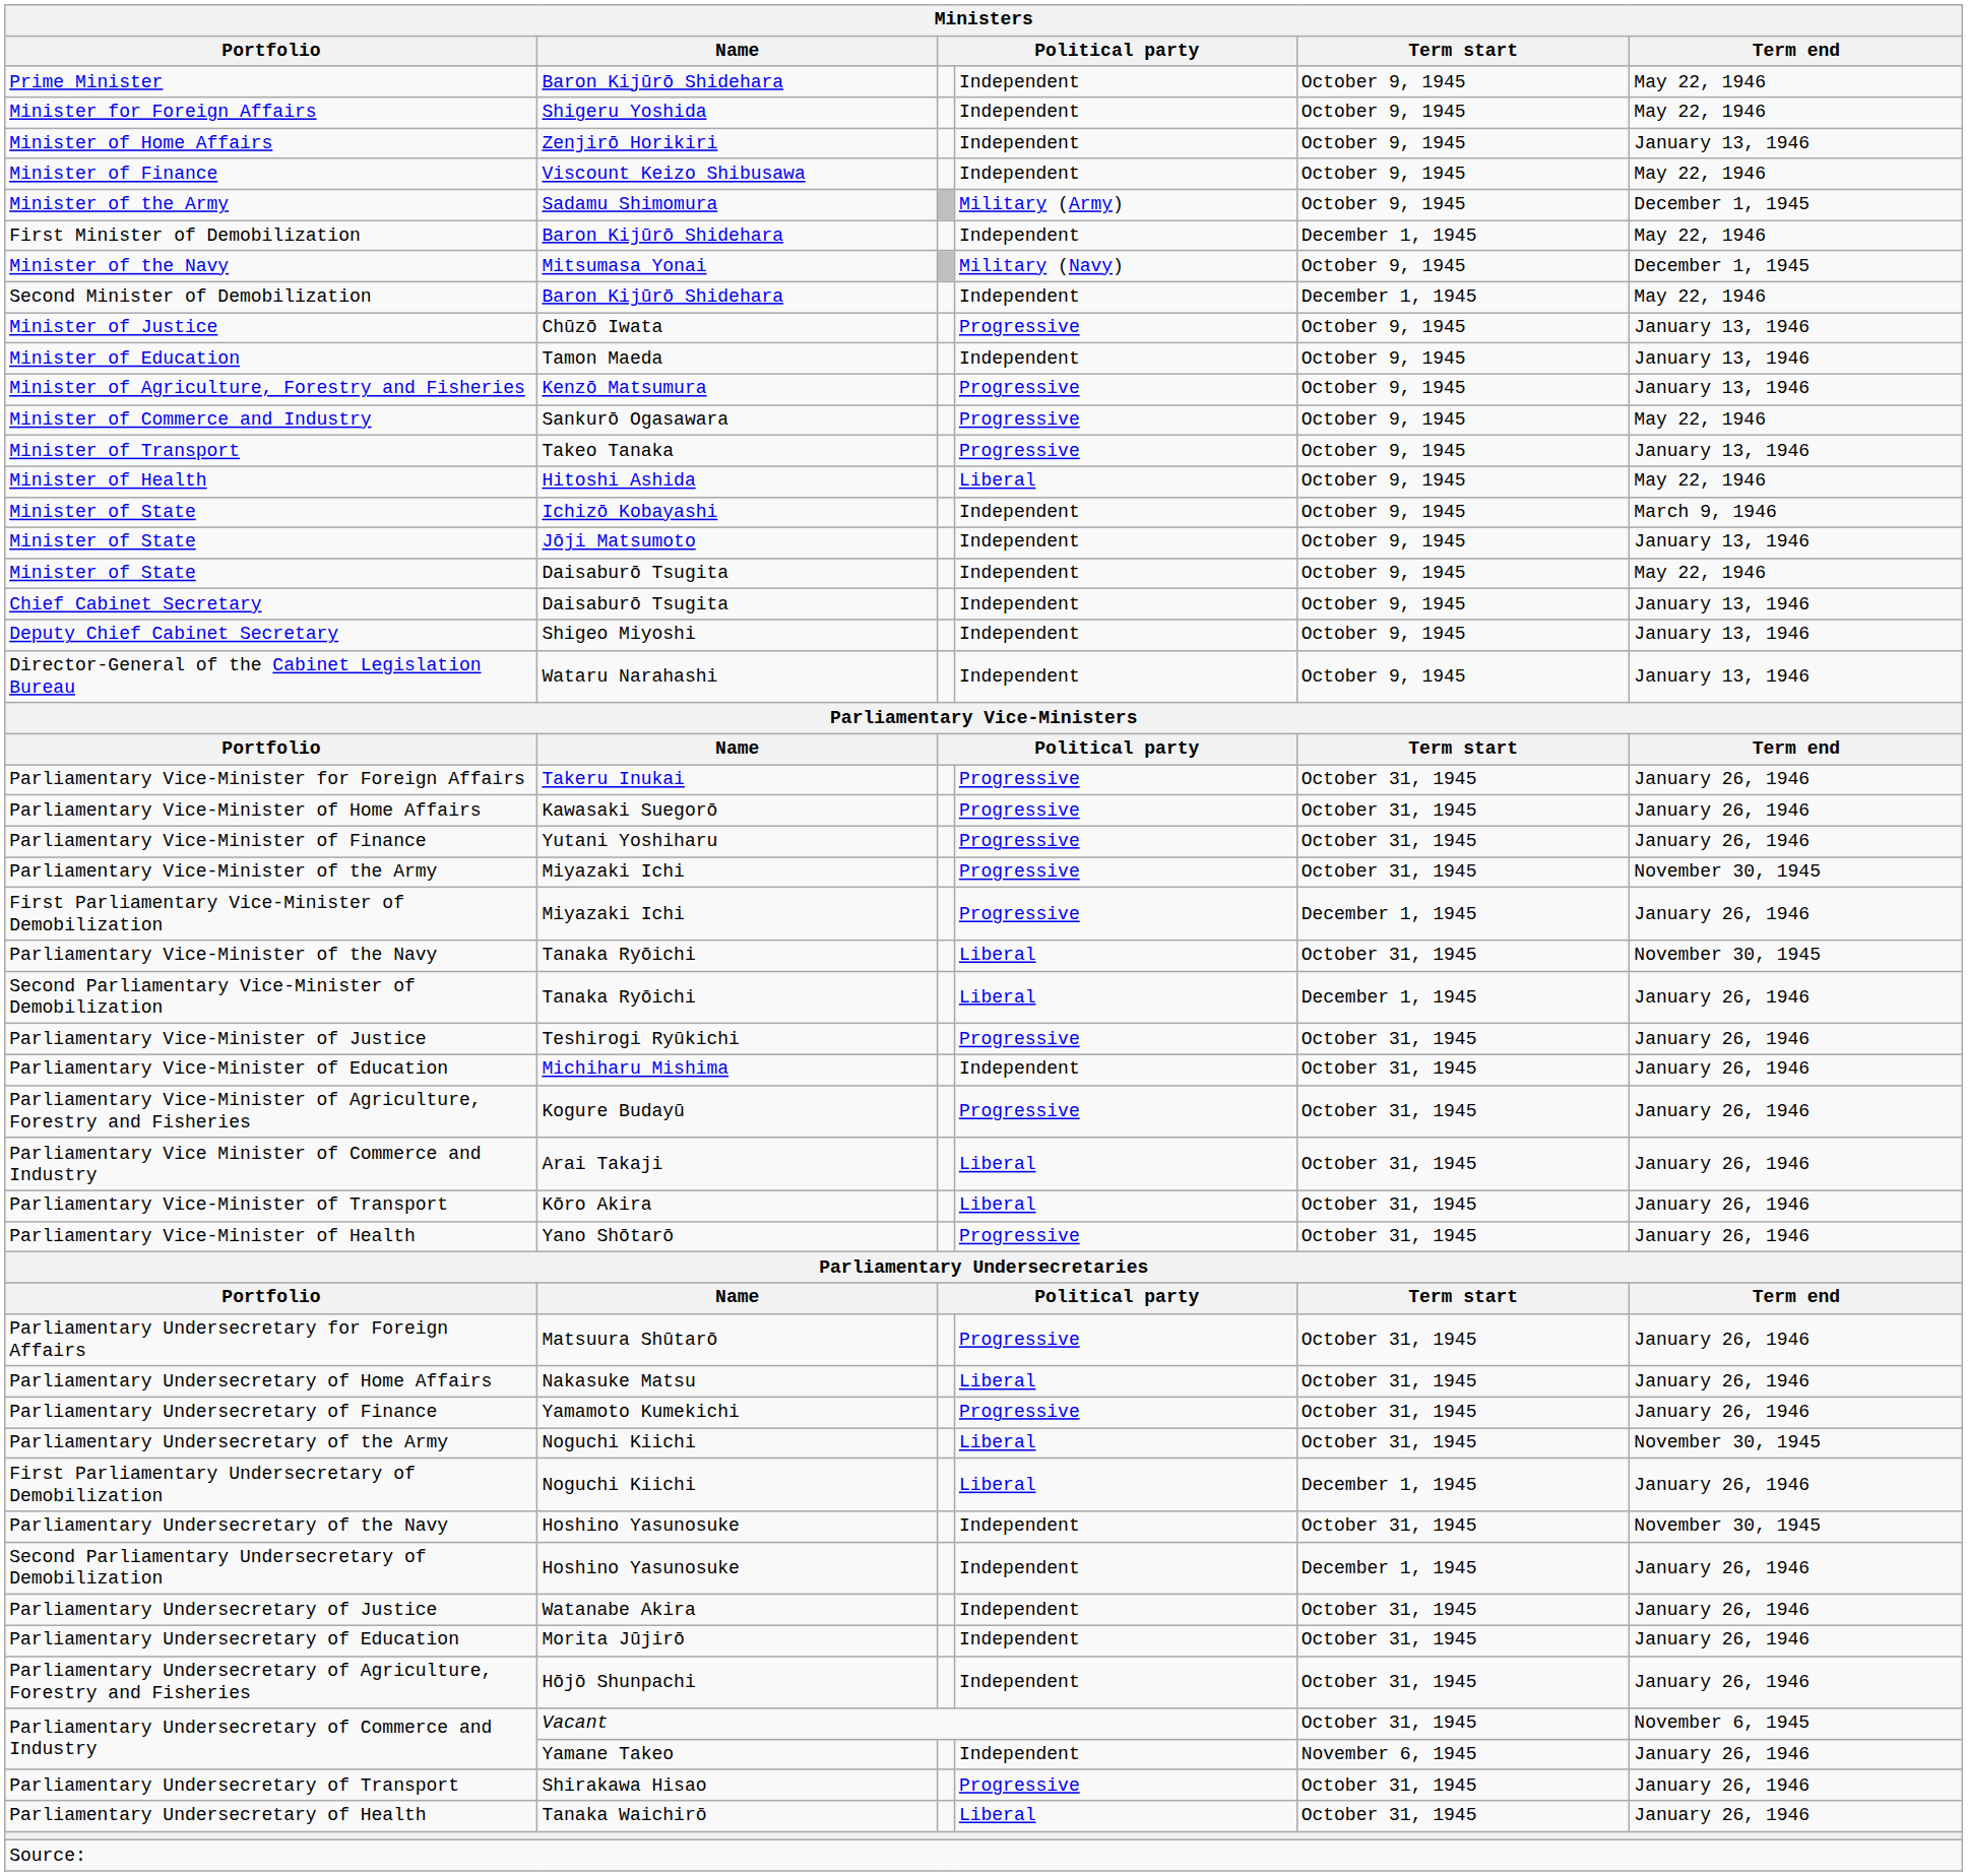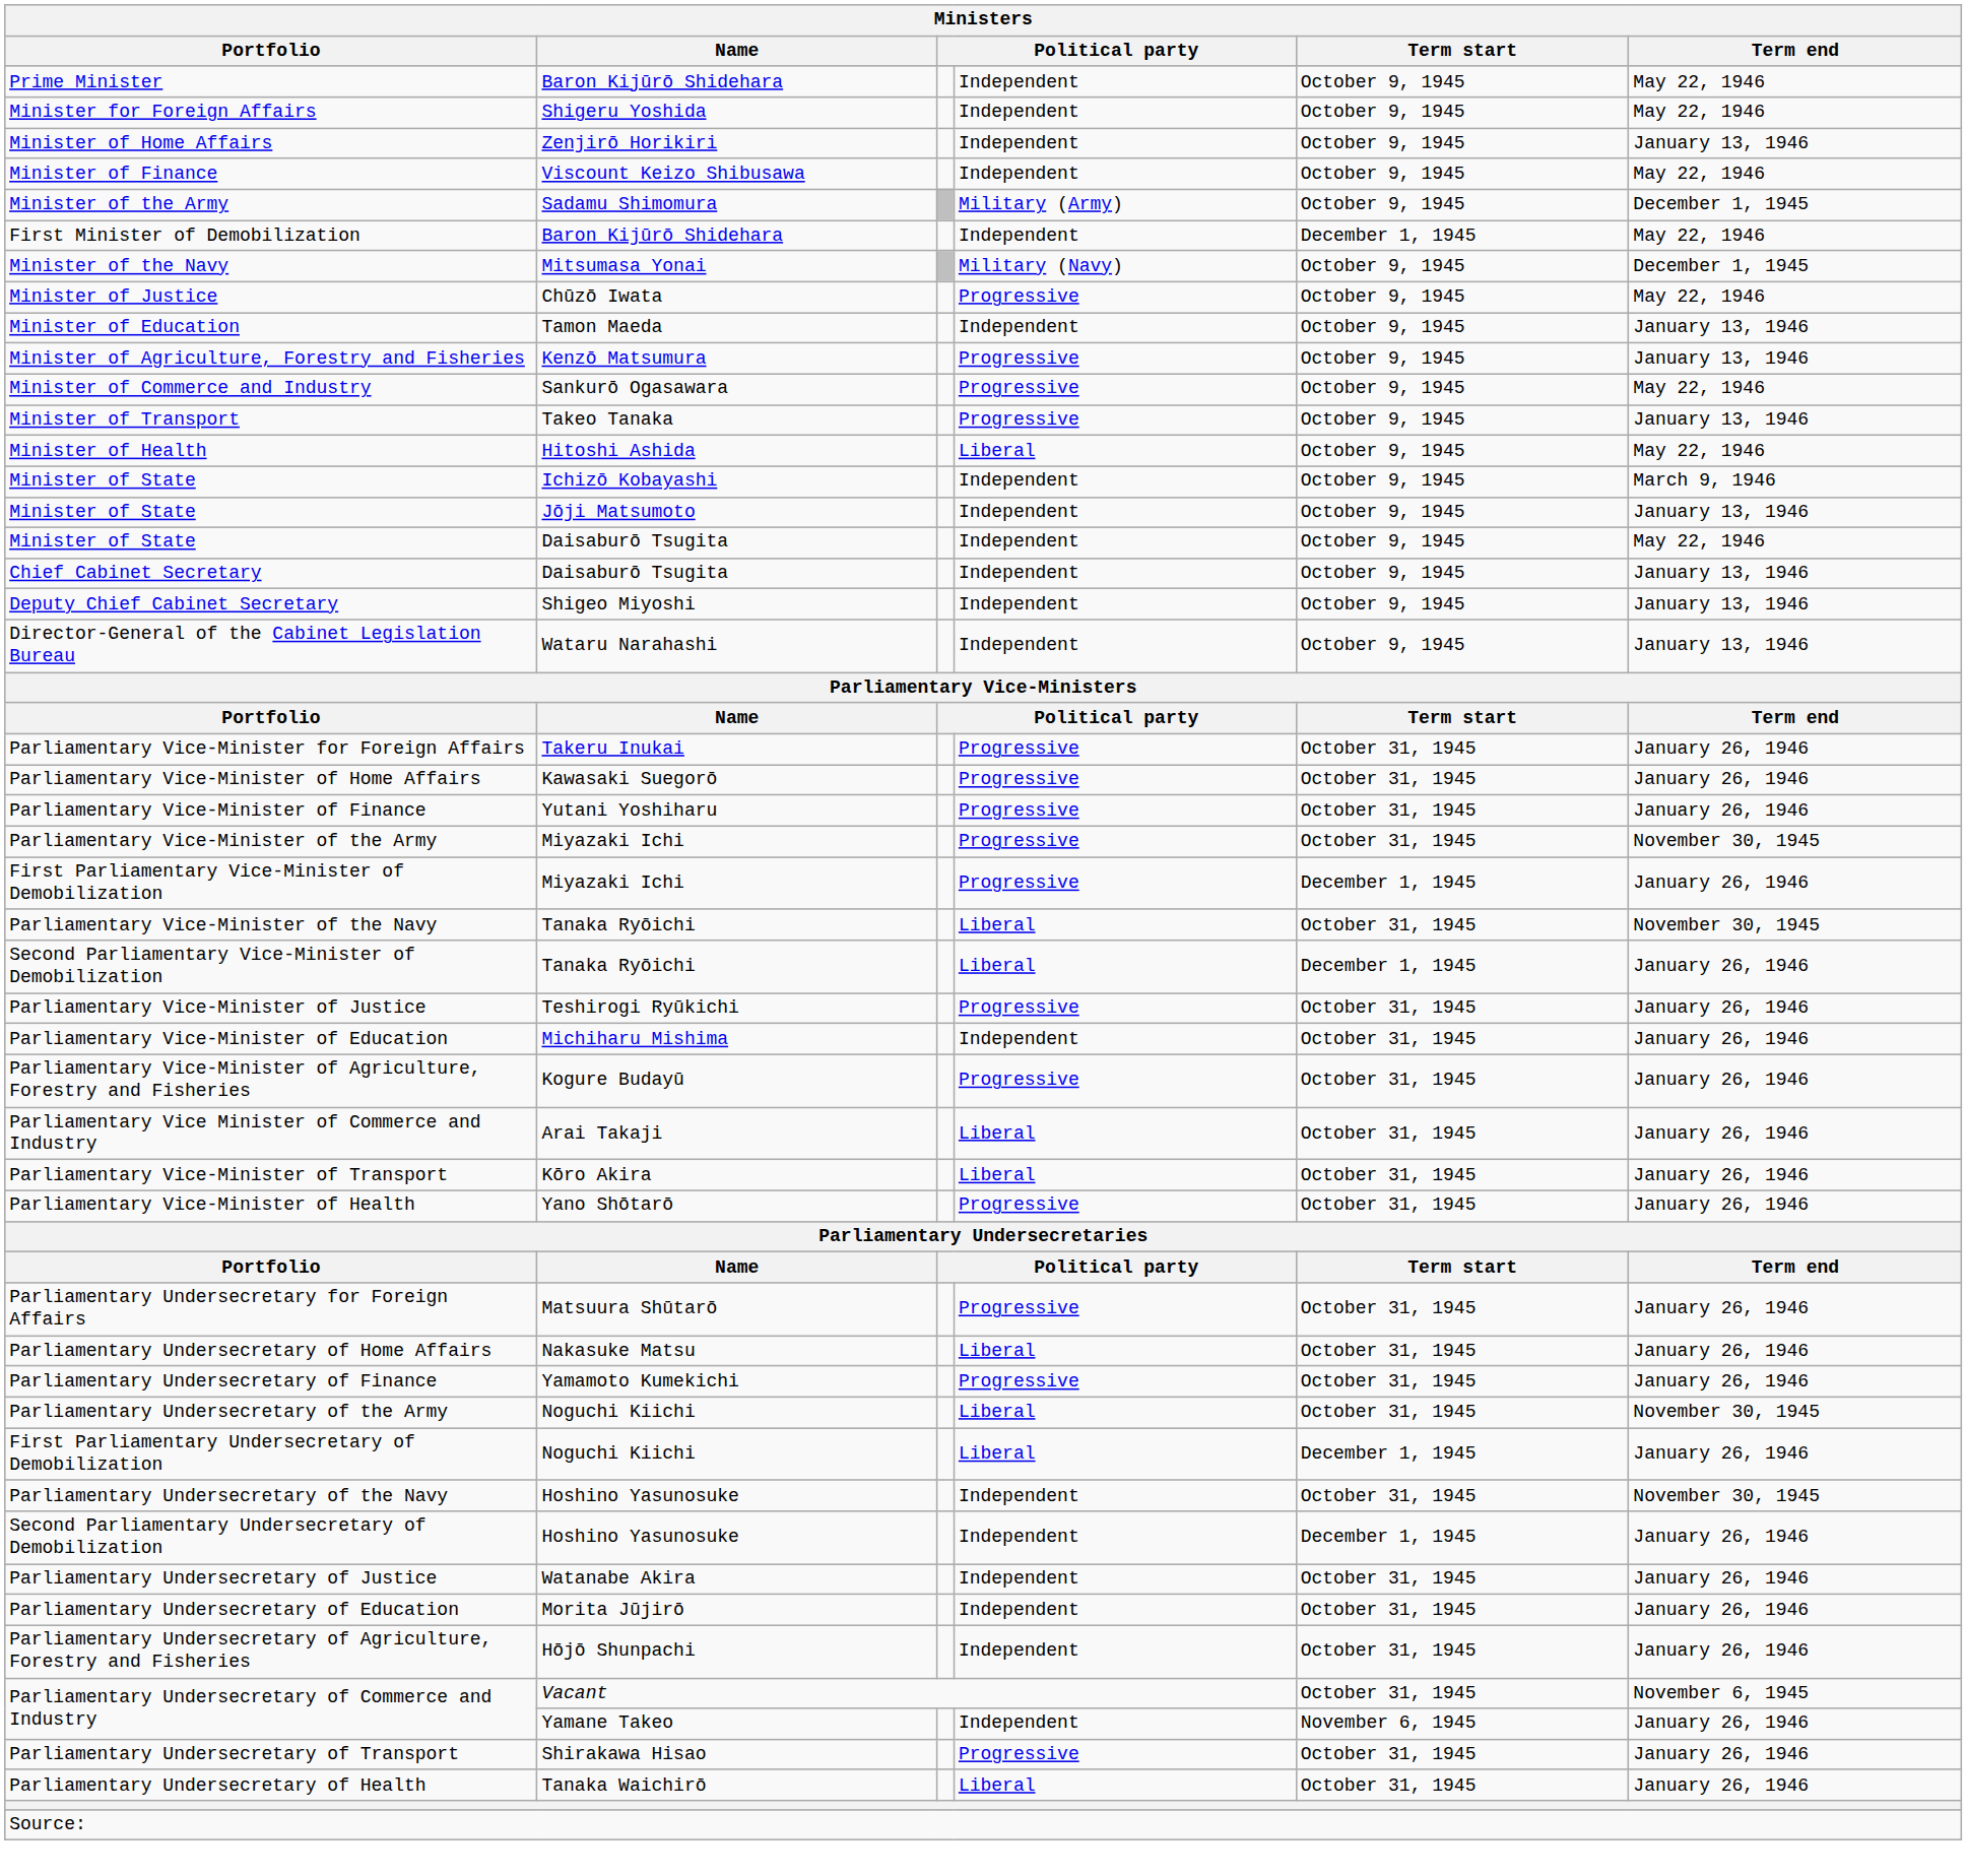- row: Second Minister of Demobilization | Baron Kijūrō Shidehara | Independent | December 1, 1945 | May 22, 1946
Minister of Justice | Term end: January 13, 1946 -> May 22, 1946
